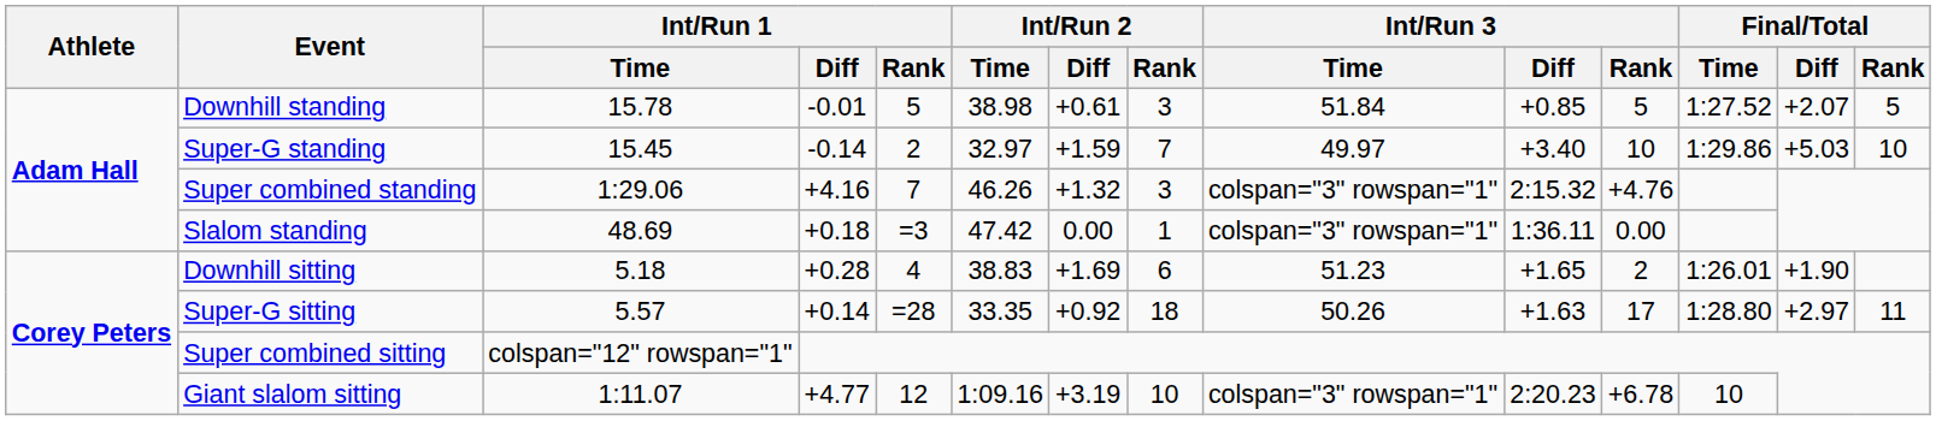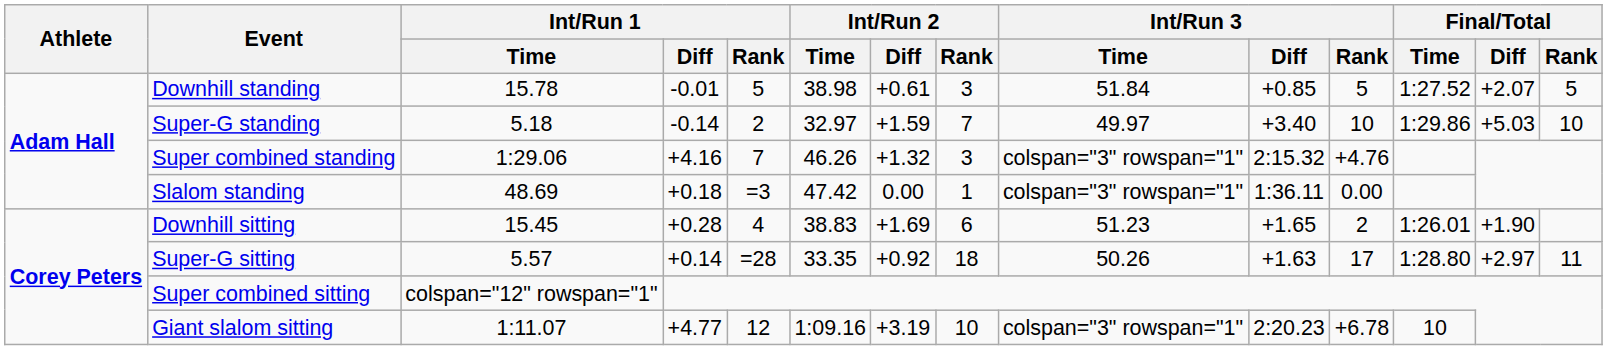Super-G standing | Int/Run 1 / Time: 15.45 -> 5.18
Downhill sitting | Int/Run 1 / Time: 5.18 -> 15.45
